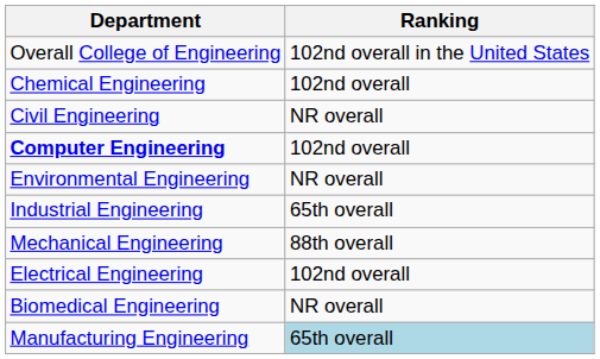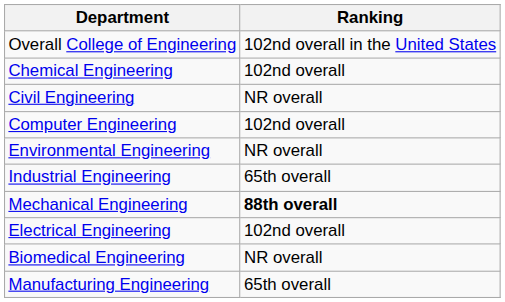row 5 | Department: bold -> normal
row 8 | Ranking: normal -> bold
row 11 | Ranking: lightblue background -> no background
